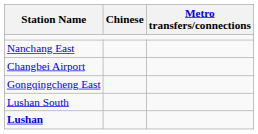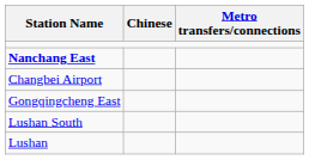Nanchang East | Station Name: normal -> bold
Lushan | Station Name: bold -> normal
